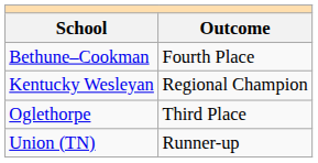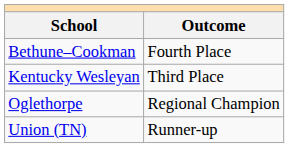Kentucky Wesleyan | Outcome: Regional Champion -> Third Place
Oglethorpe | Outcome: Third Place -> Regional Champion
